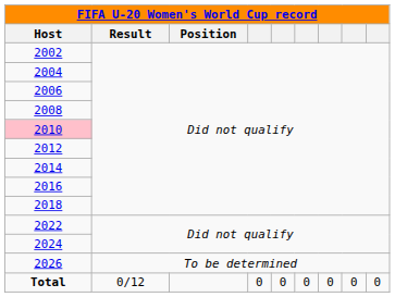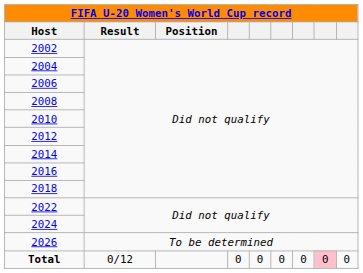2010 | FIFA U-20 Women's World Cup record / Host: pink background -> no background
Total | column 8: no background -> pink background
